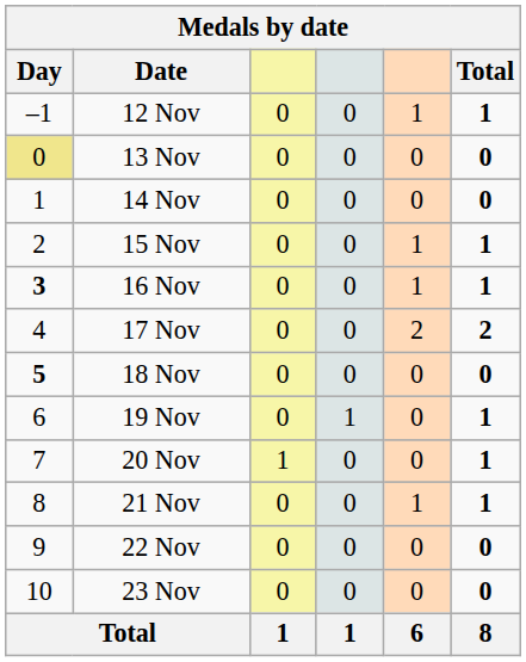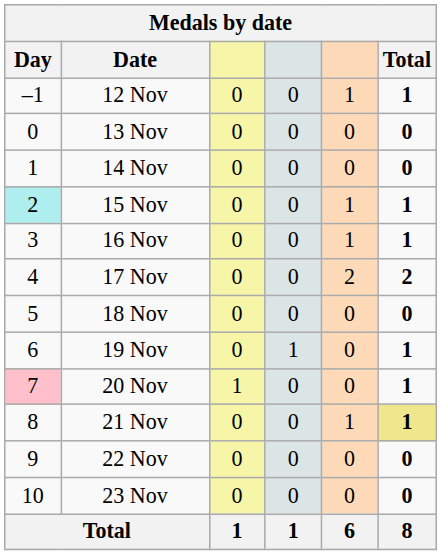13 Nov | Day: khaki background -> no background
15 Nov | Day: no background -> paleturquoise background
16 Nov | Day: bold -> normal
18 Nov | Day: bold -> normal
20 Nov | Day: no background -> pink background
21 Nov | Total: no background -> khaki background
